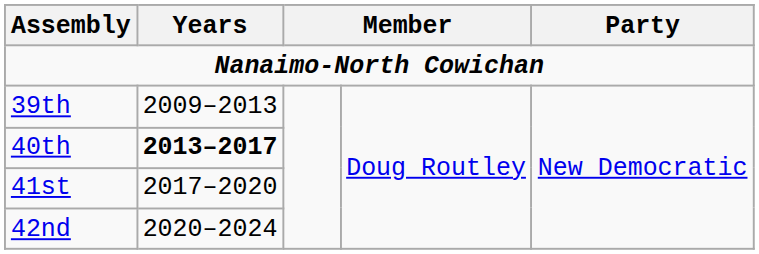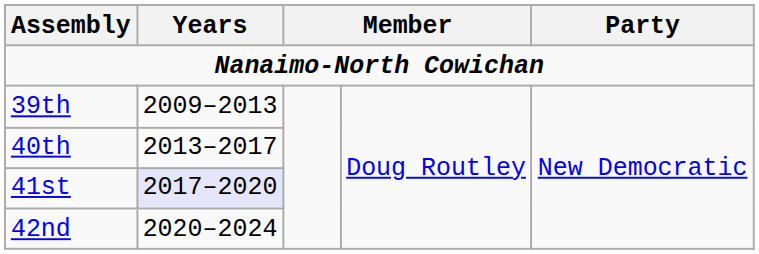40th | Years: bold -> normal
41st | Years: no background -> lavender background
